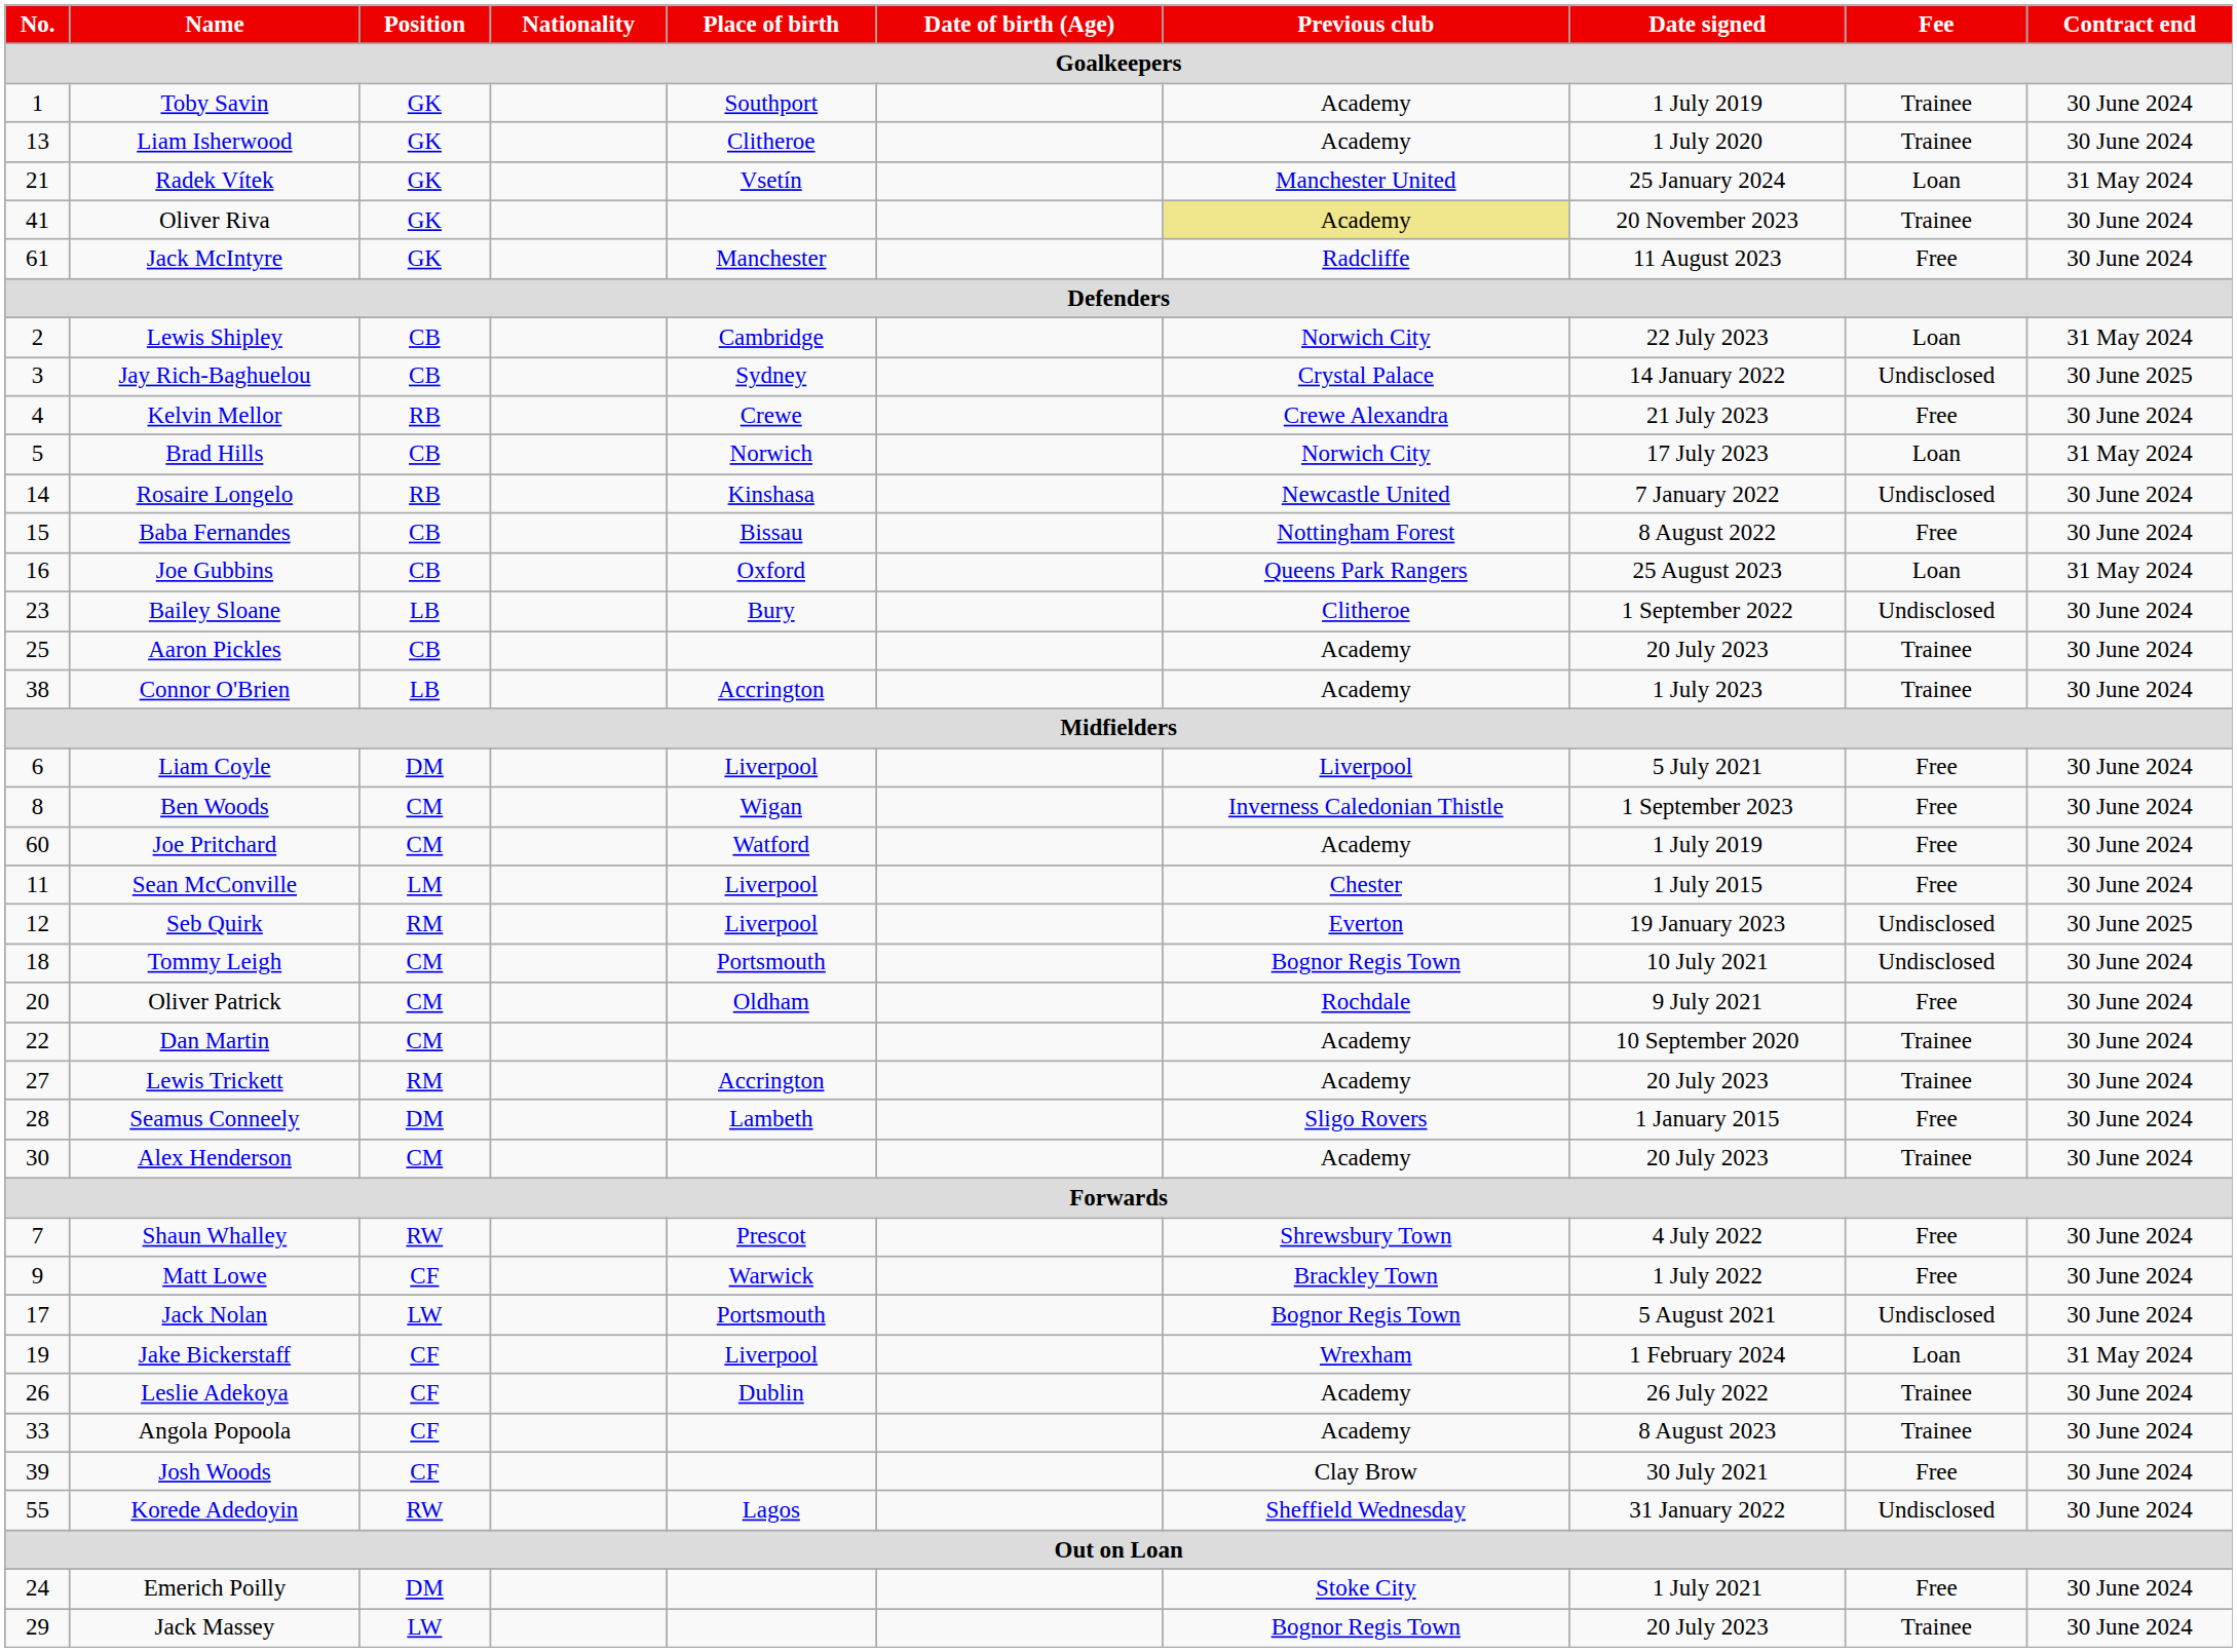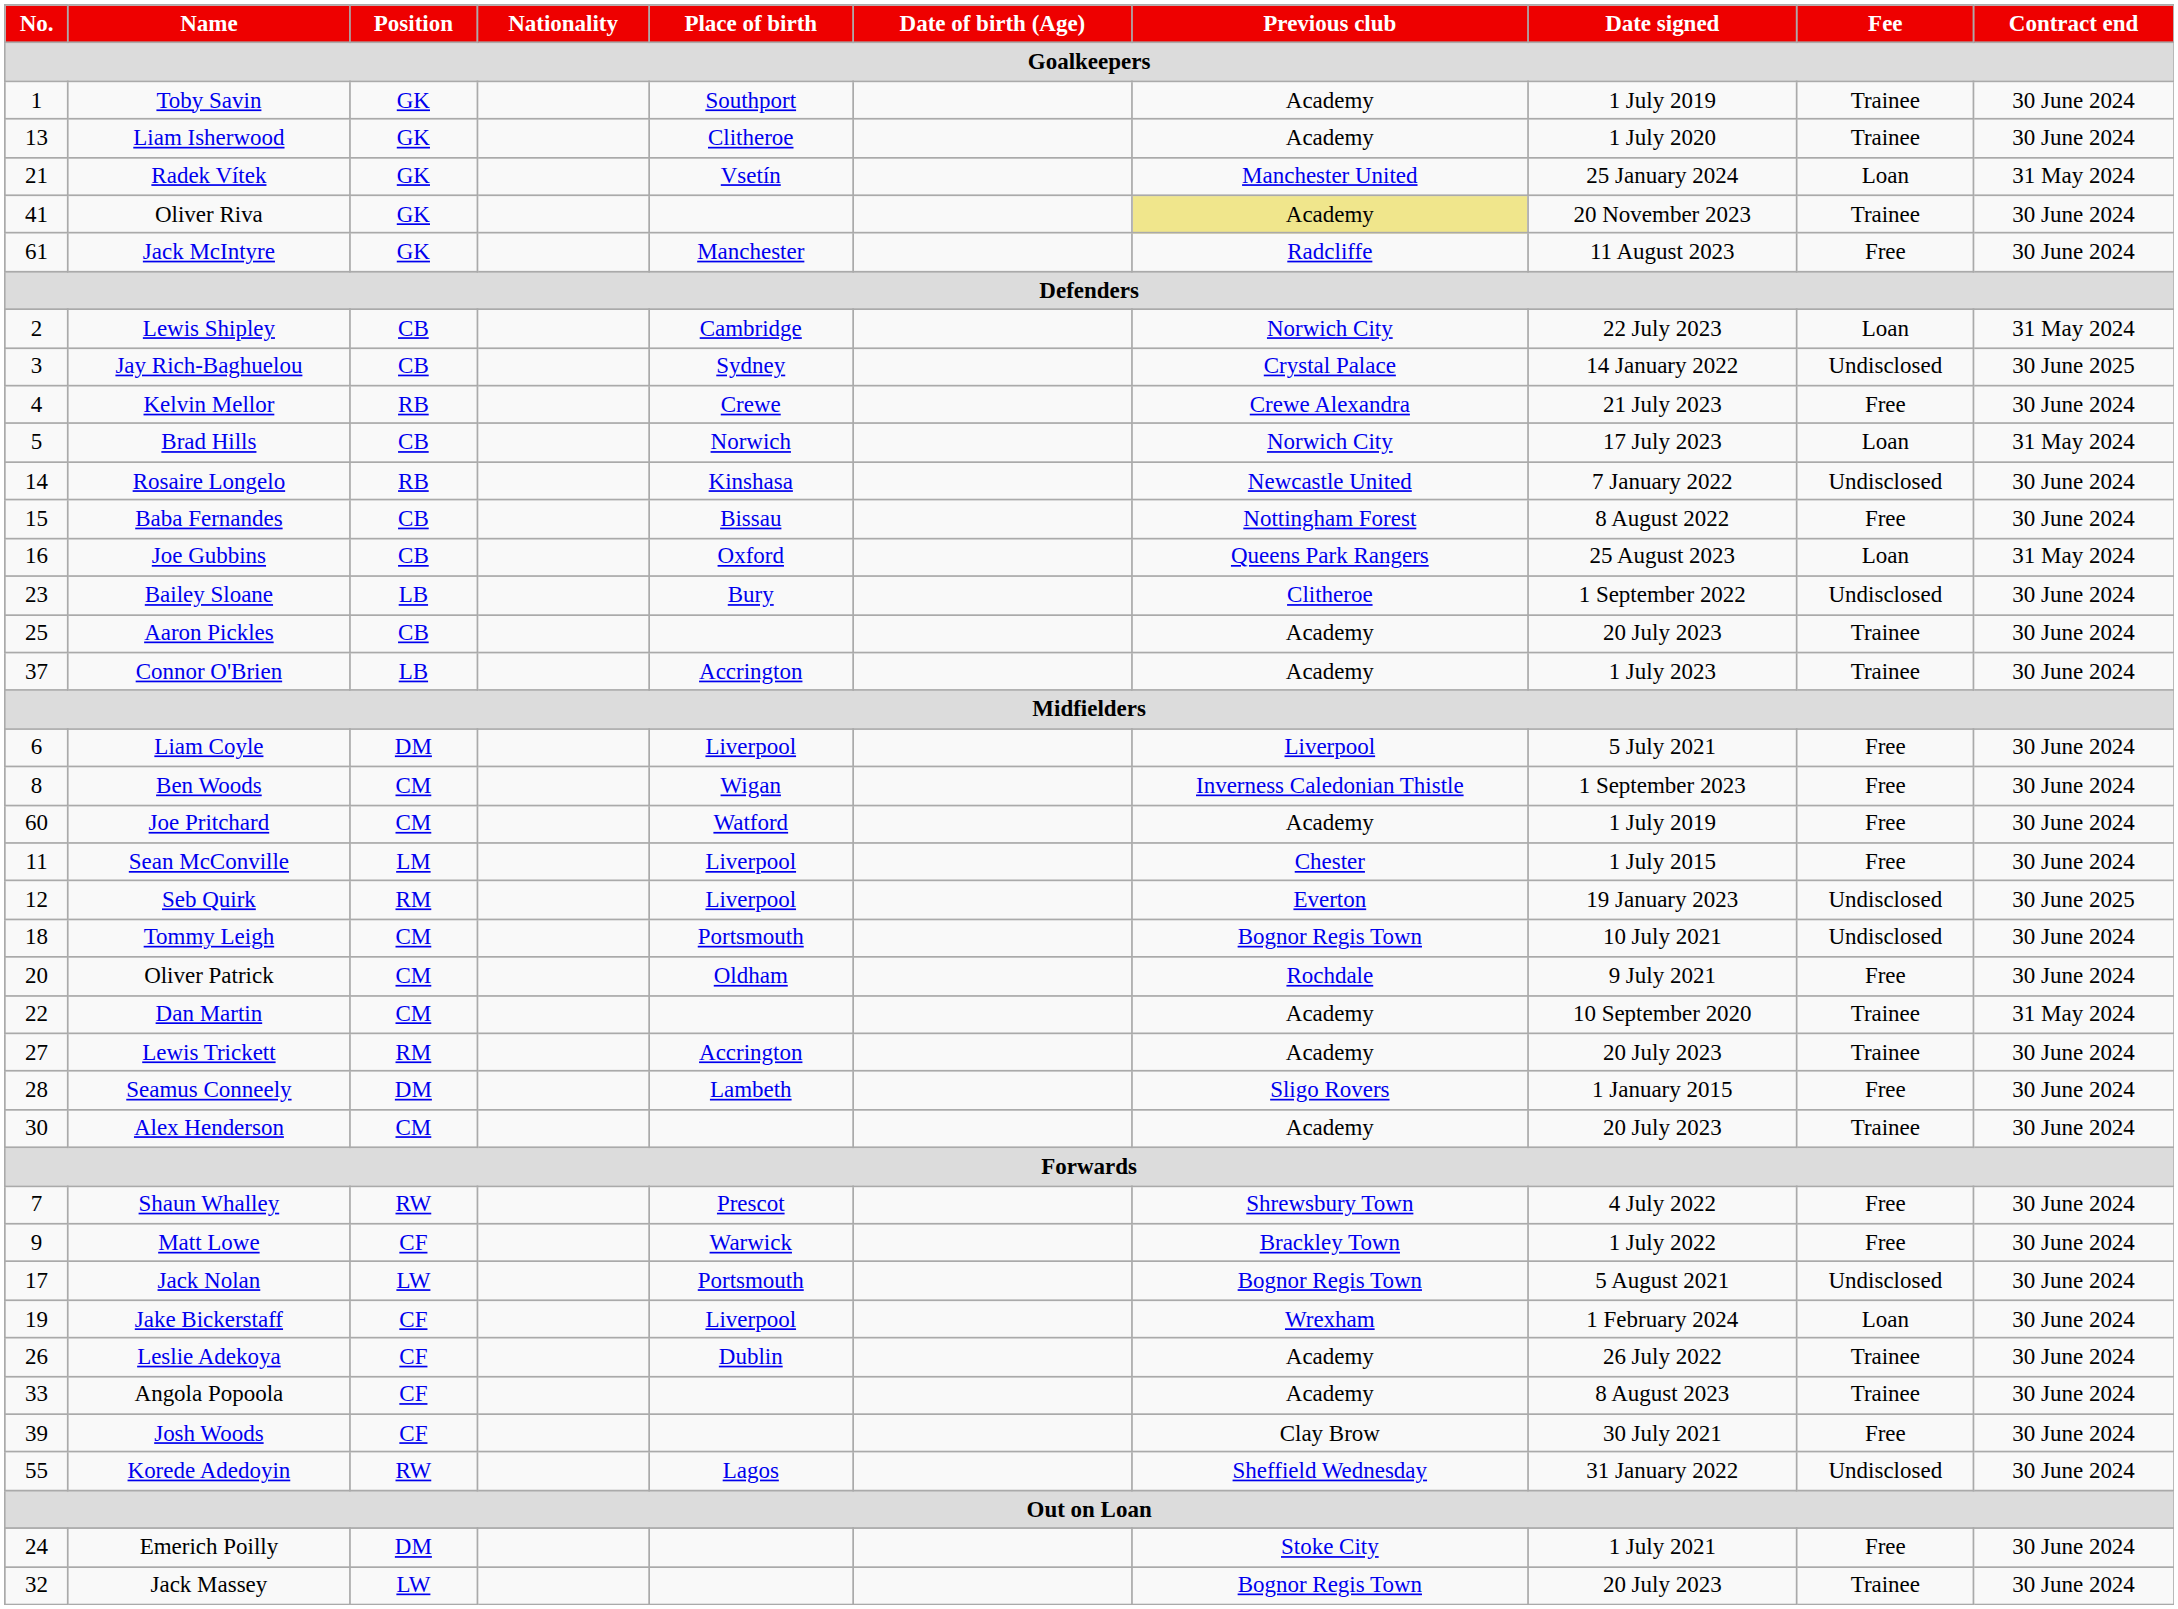Connor O'Brien | No.: 38 -> 37
Dan Martin | Contract end: 30 June 2024 -> 31 May 2024
Jake Bickerstaff | Contract end: 31 May 2024 -> 30 June 2024
Jack Massey | No.: 29 -> 32
